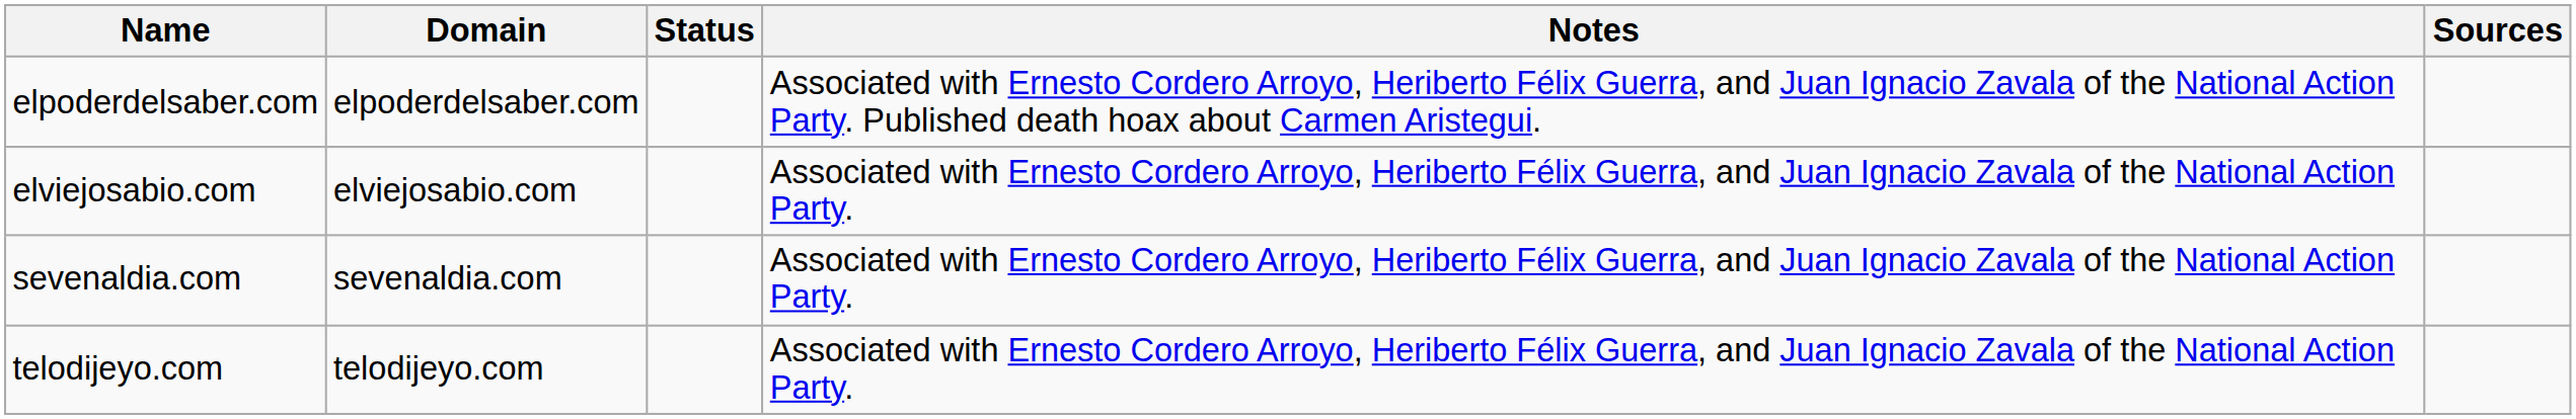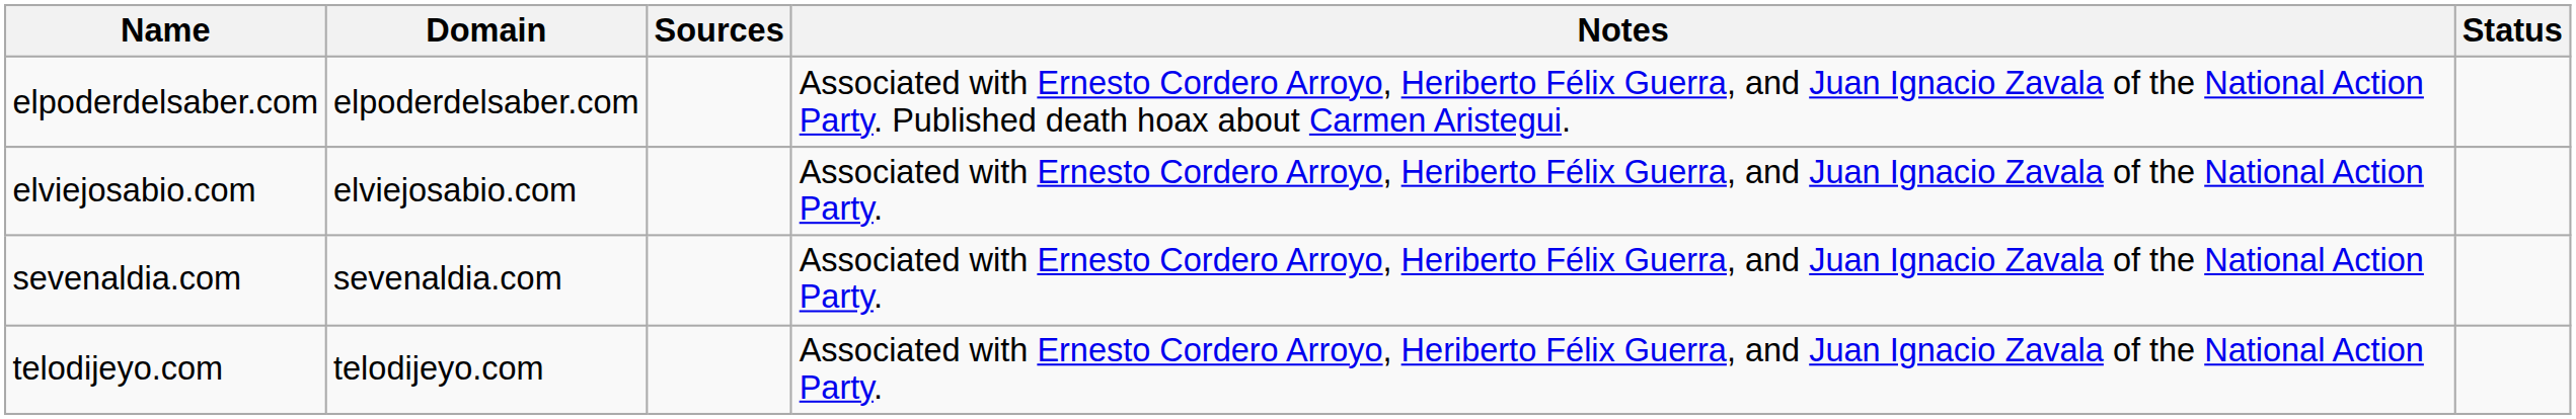columns swapped: Status <-> Sources
